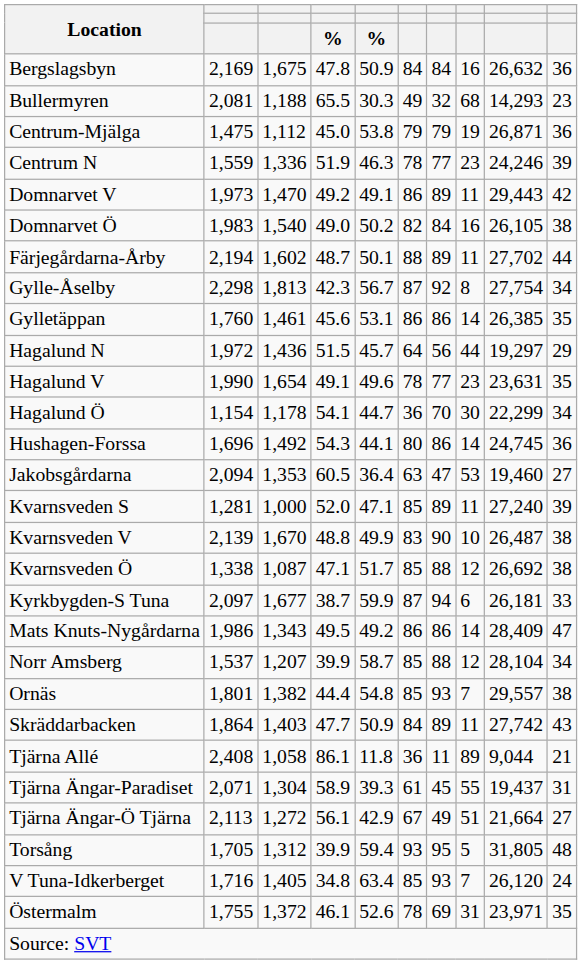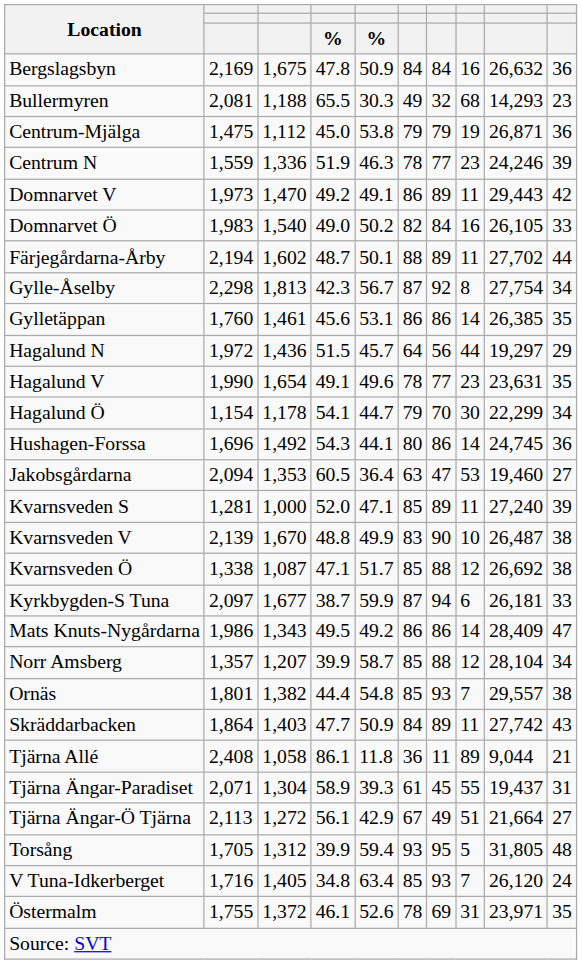Domnarvet Ö | column 10: 38 -> 33
Hagalund Ö | column 6: 36 -> 79
Norr Amsberg | column 2: 1,537 -> 1,357
